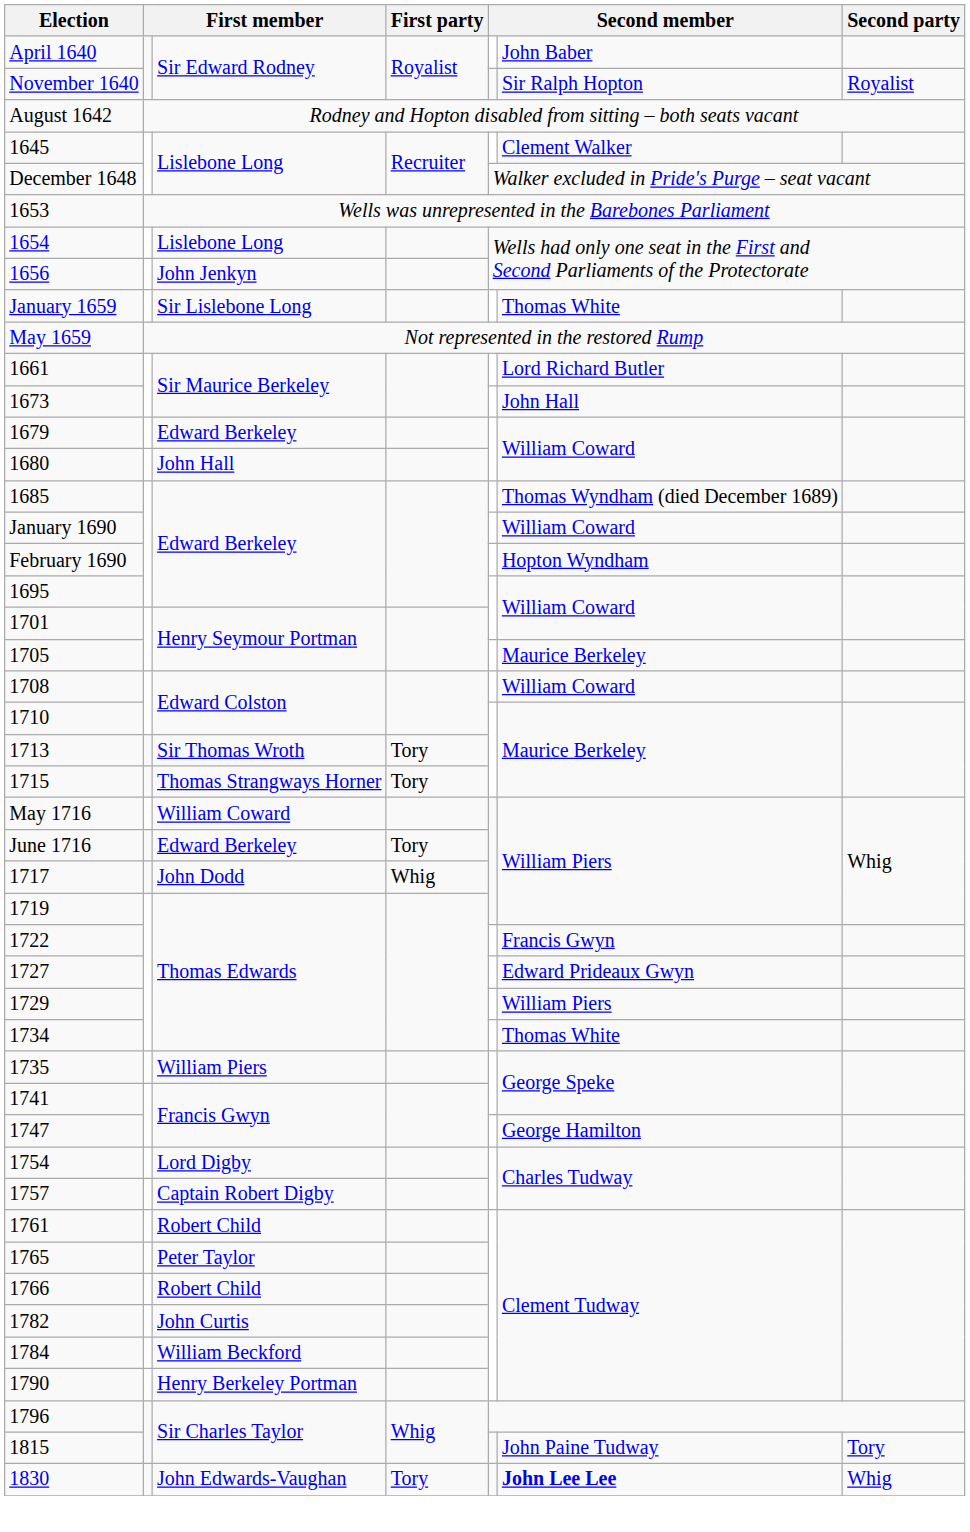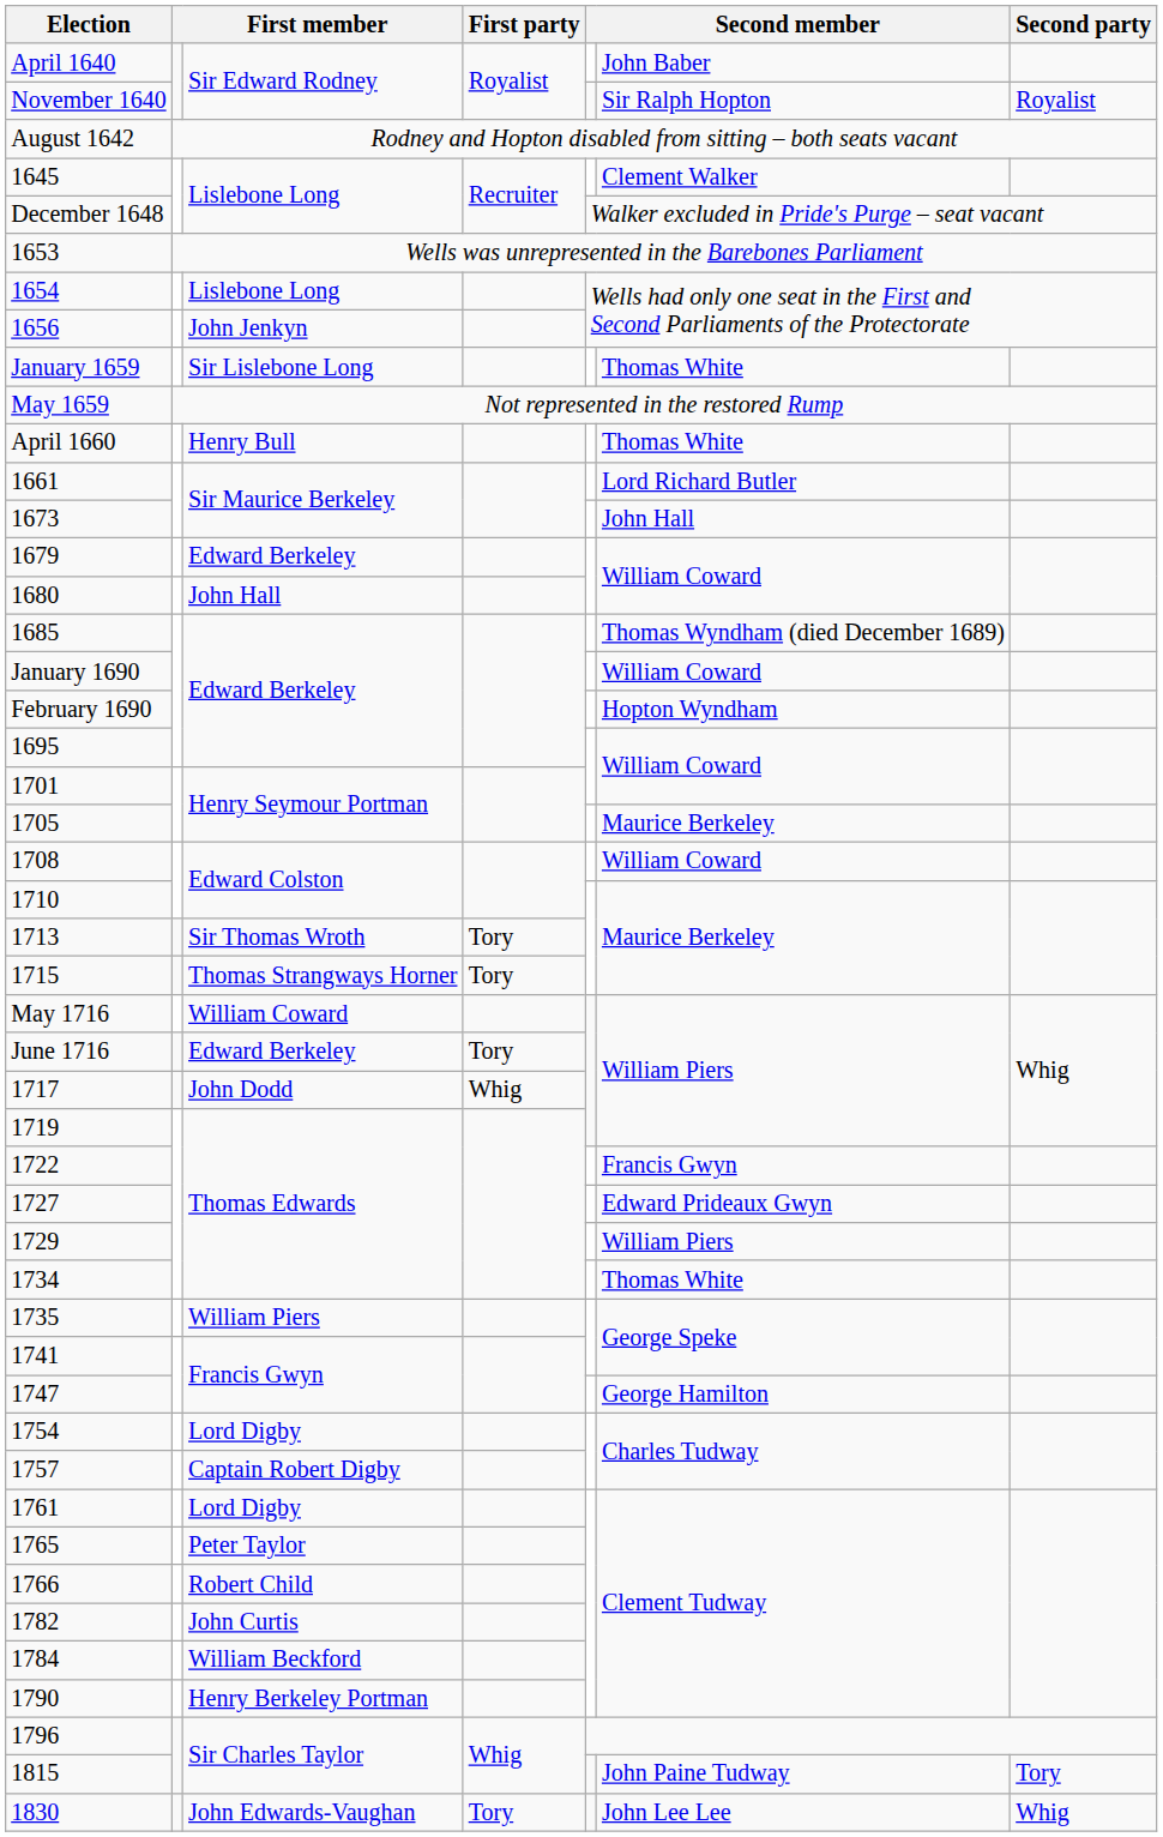+ row: April 1660 | Henry Bull | Thomas White
1761 | column 3: Robert Child -> Lord Digby
1830 | column 6: bold -> normal
